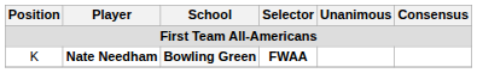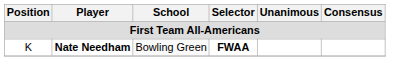K | School: bold -> normal
